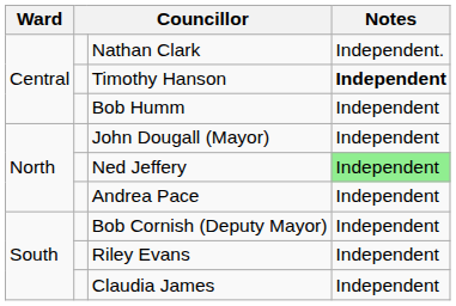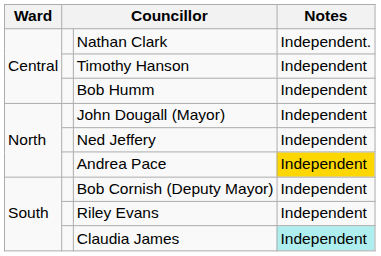Timothy Hanson | Notes: bold -> normal
Ned Jeffery | Notes: lightgreen background -> no background
Andrea Pace | Notes: no background -> gold background
Claudia James | Notes: no background -> paleturquoise background
